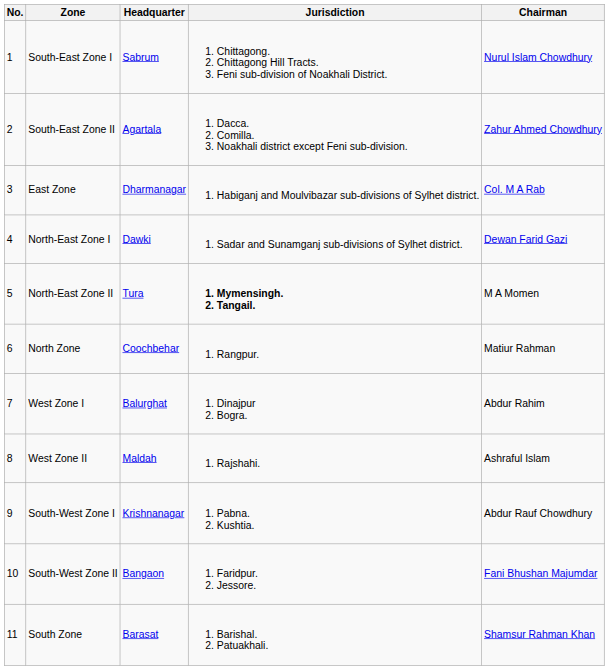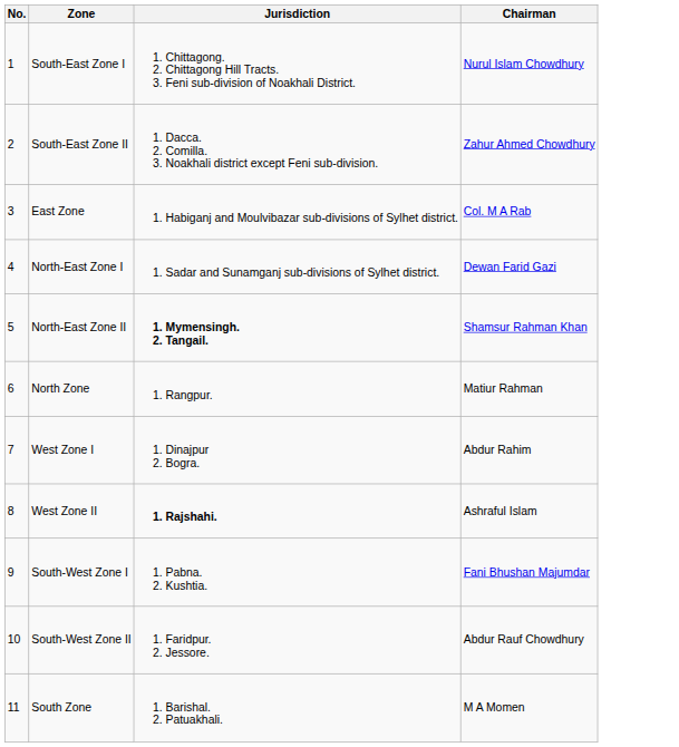- column: Headquarter | Sabrum | Agartala | Dharmanagar | Dawki | Tura | Coochbehar | Balurghat | Maldah | Krishnanagar | Bangaon | Barasat
North-East Zone II | Chairman: M A Momen -> Shamsur Rahman Khan
West Zone II | Jurisdiction: normal -> bold
South-West Zone I | Chairman: Abdur Rauf Chowdhury -> Fani Bhushan Majumdar
South-West Zone II | Chairman: Fani Bhushan Majumdar -> Abdur Rauf Chowdhury
South Zone | Chairman: Shamsur Rahman Khan -> M A Momen
